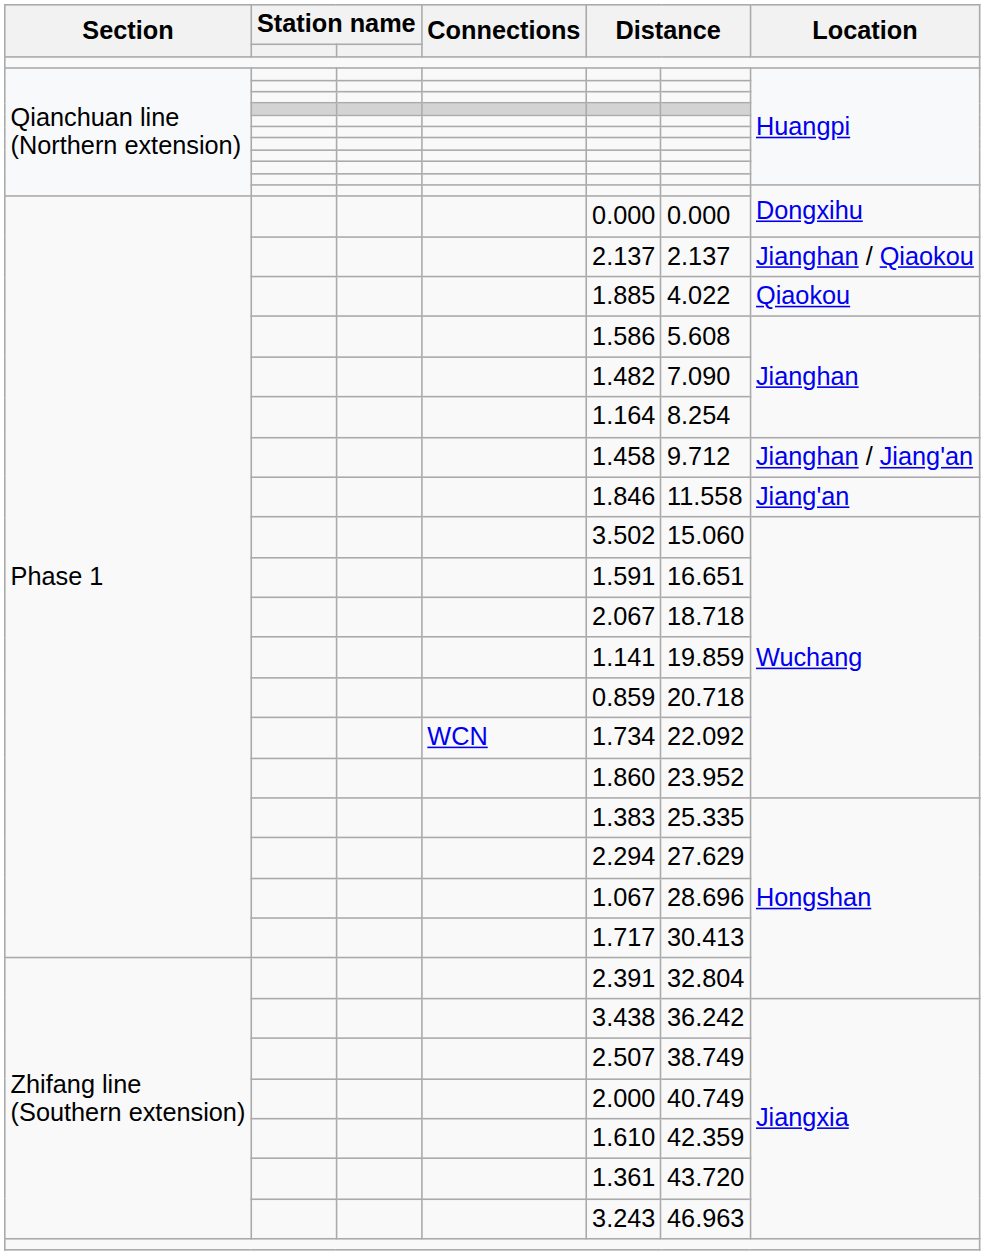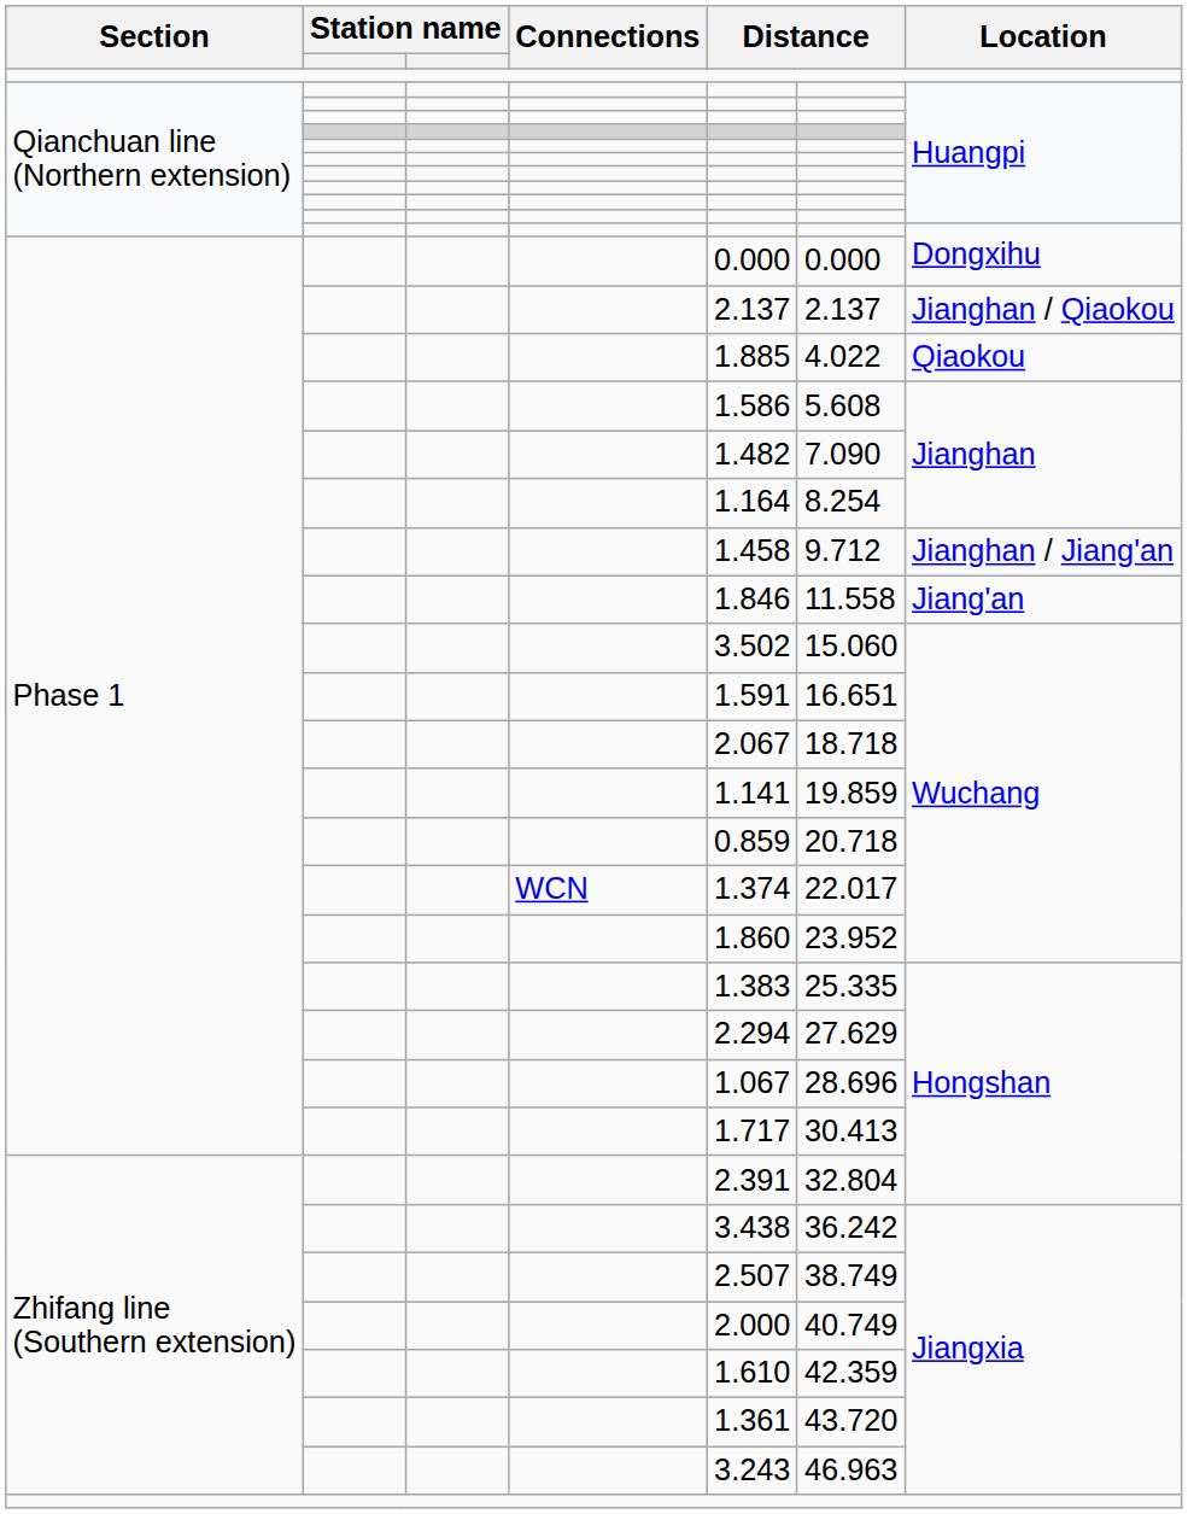Phase 1 / WCN | column 5: 1.734 -> 1.374
Phase 1 / WCN | column 6: 22.092 -> 22.017
